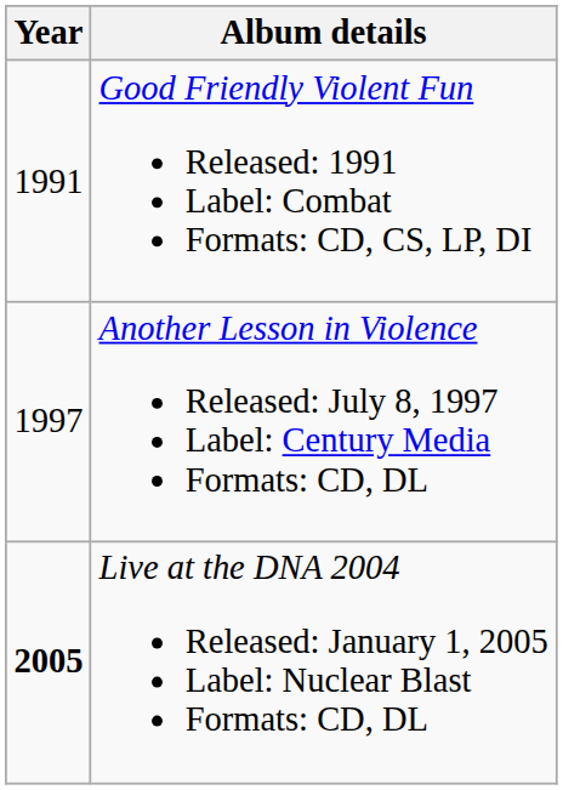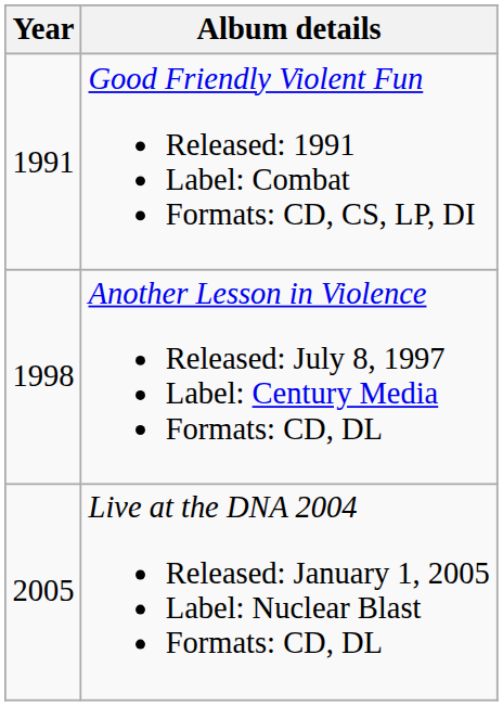row 3 | Year: 1997 -> 1998
row 4 | Year: bold -> normal
